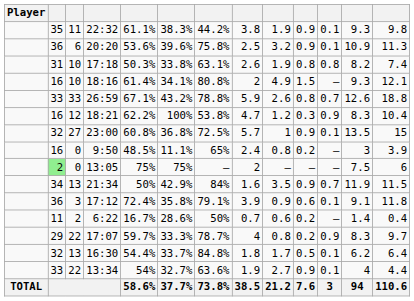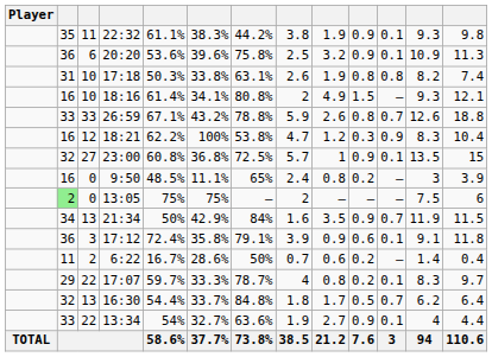17:07 | column 11: 0.9 -> 0.1
16:30 | column 11: 0.1 -> 0.7
